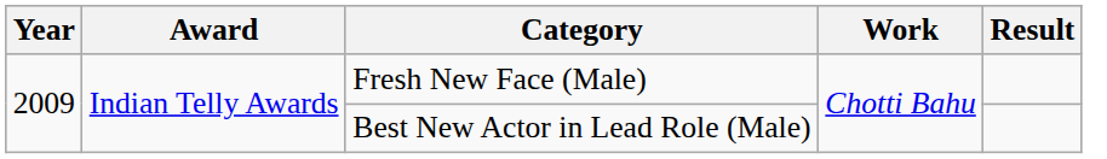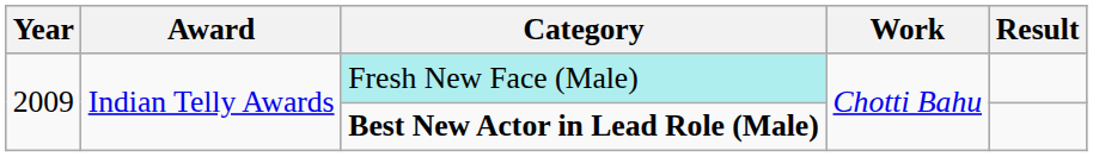Fresh New Face (Male) | Category: no background -> paleturquoise background
Best New Actor in Lead Role (Male) | Category: normal -> bold
